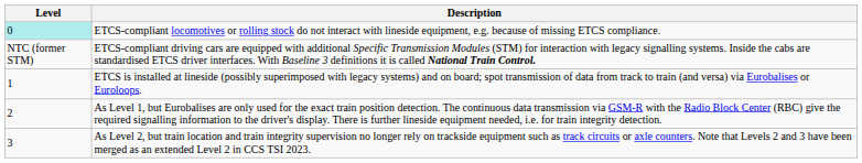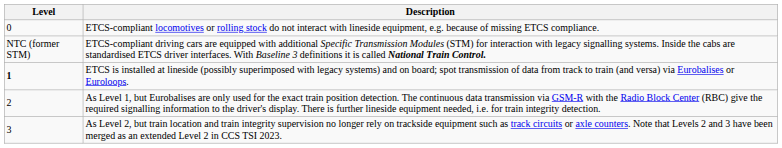row 2 | Level: paleturquoise background -> no background
row 4 | Level: normal -> bold
